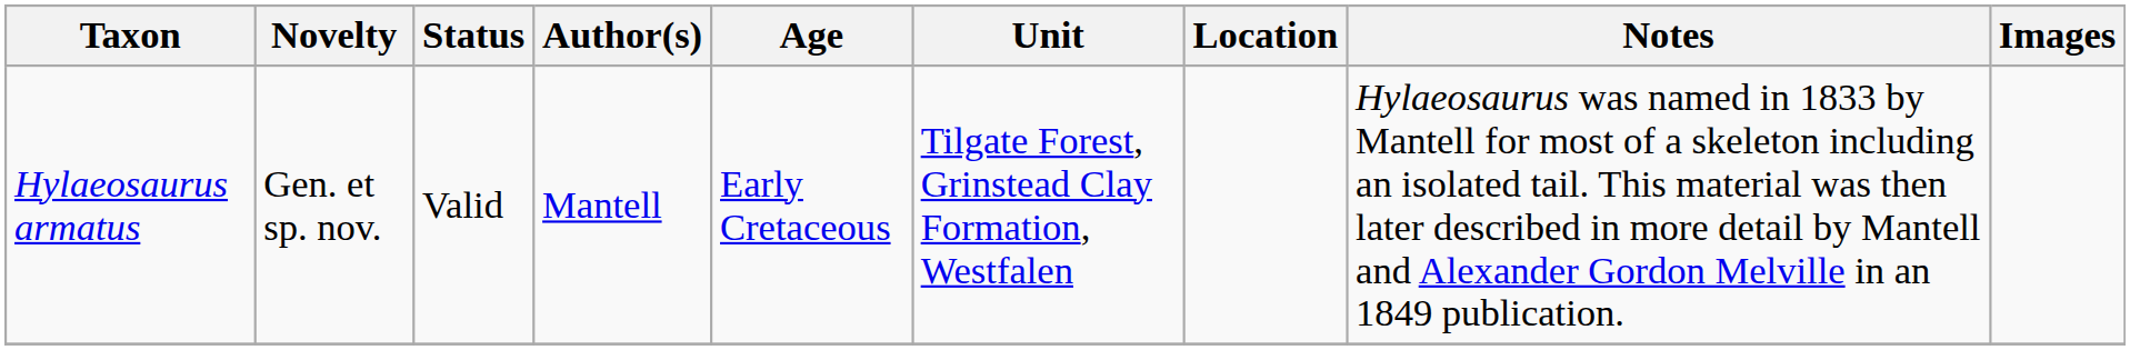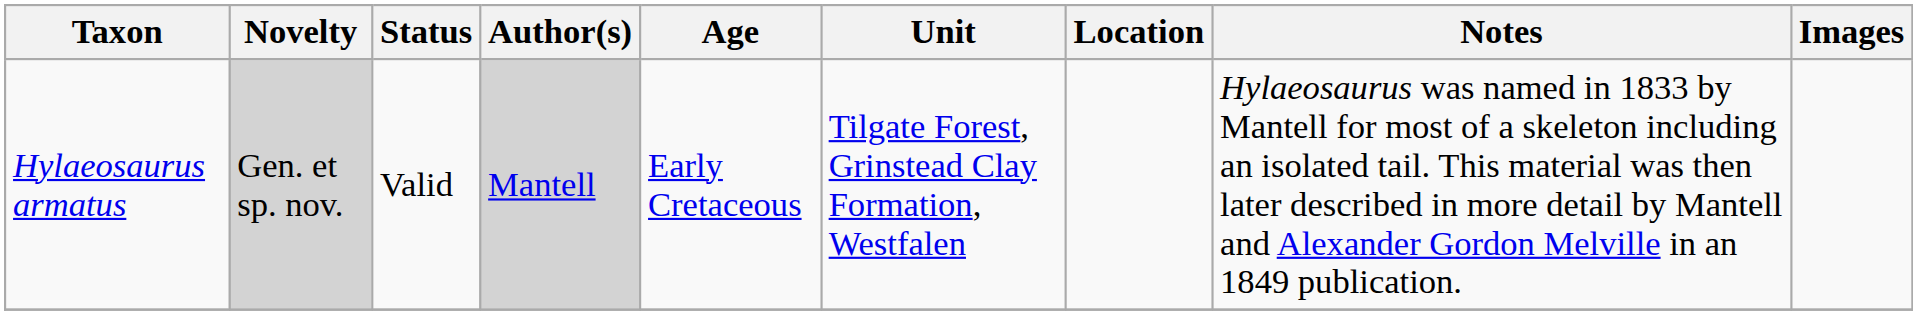Hylaeosaurus armatus | Novelty: no background -> lightgrey background
Hylaeosaurus armatus | Author(s): no background -> lightgrey background
